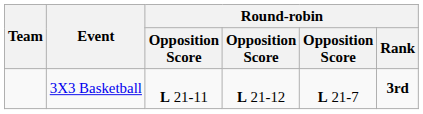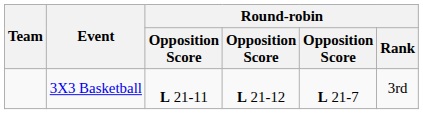3X3 Basketball | Round-robin / Rank: bold -> normal
